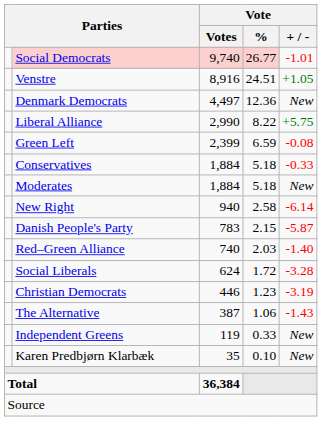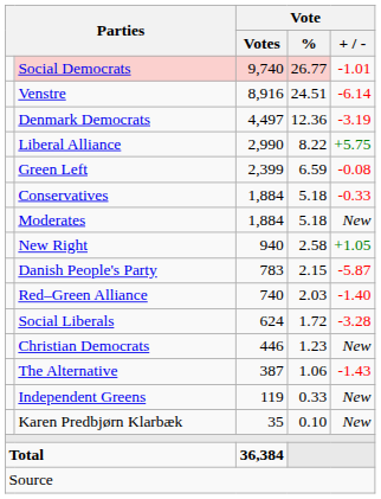Venstre | Vote / + / -: +1.05 -> -6.14
Denmark Democrats | Vote / + / -: New -> -3.19
New Right | Vote / + / -: -6.14 -> +1.05
Christian Democrats | Vote / + / -: -3.19 -> New
